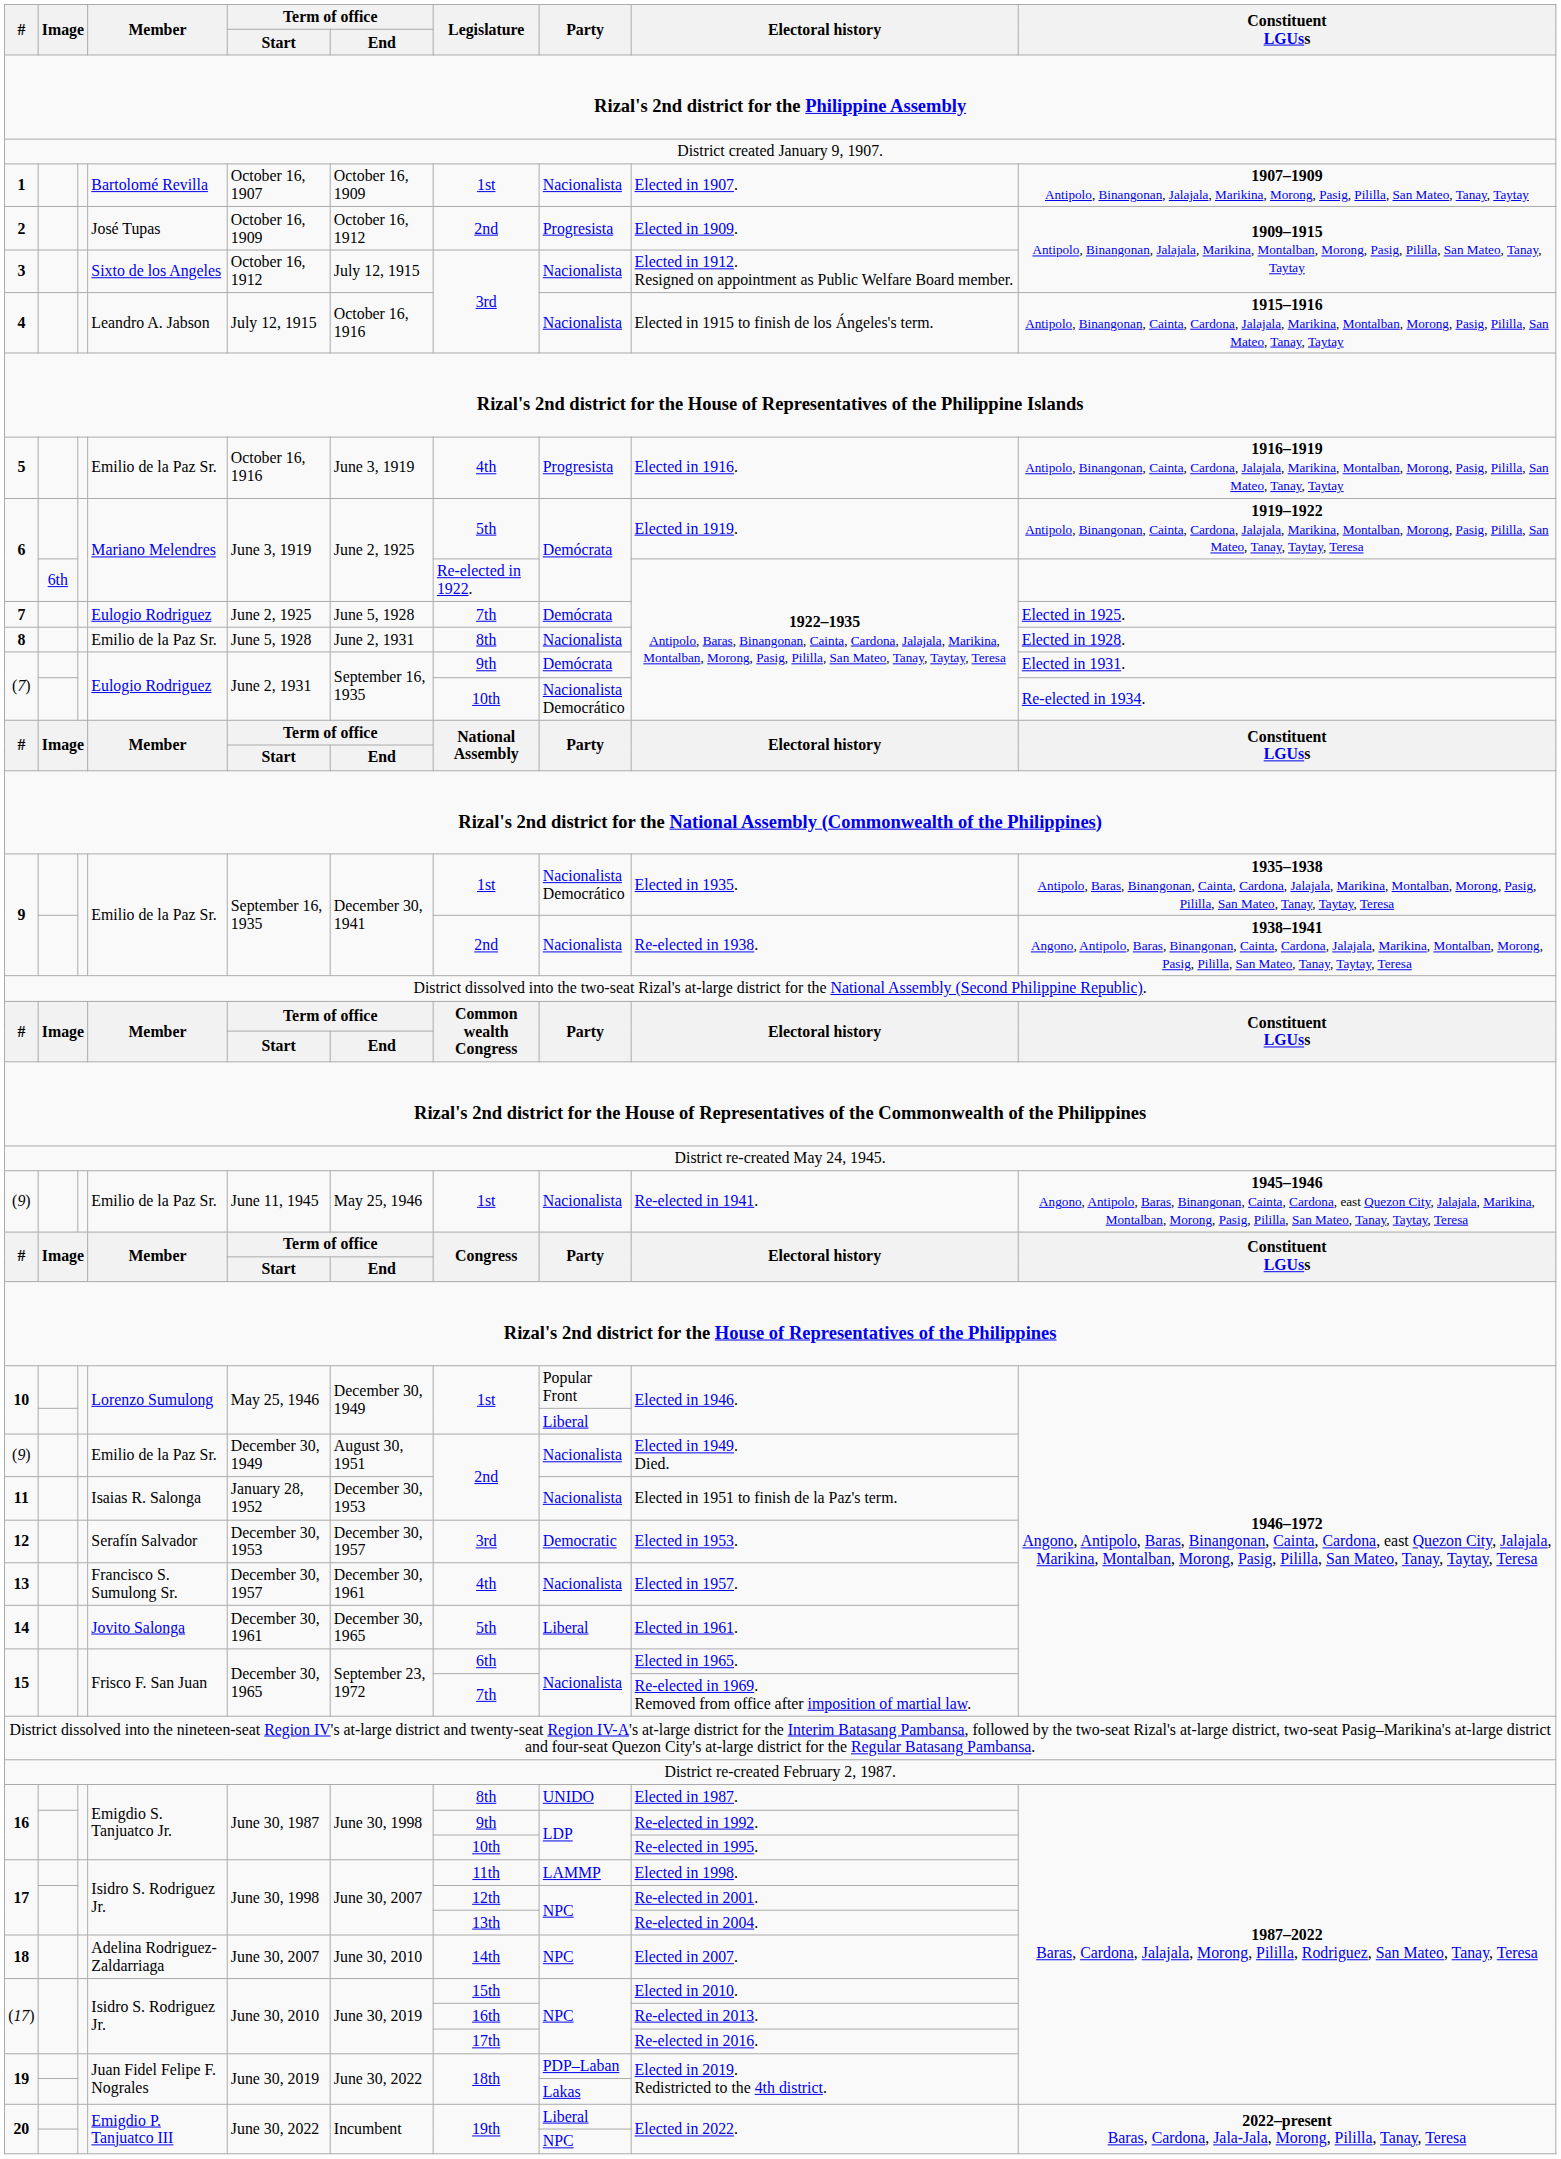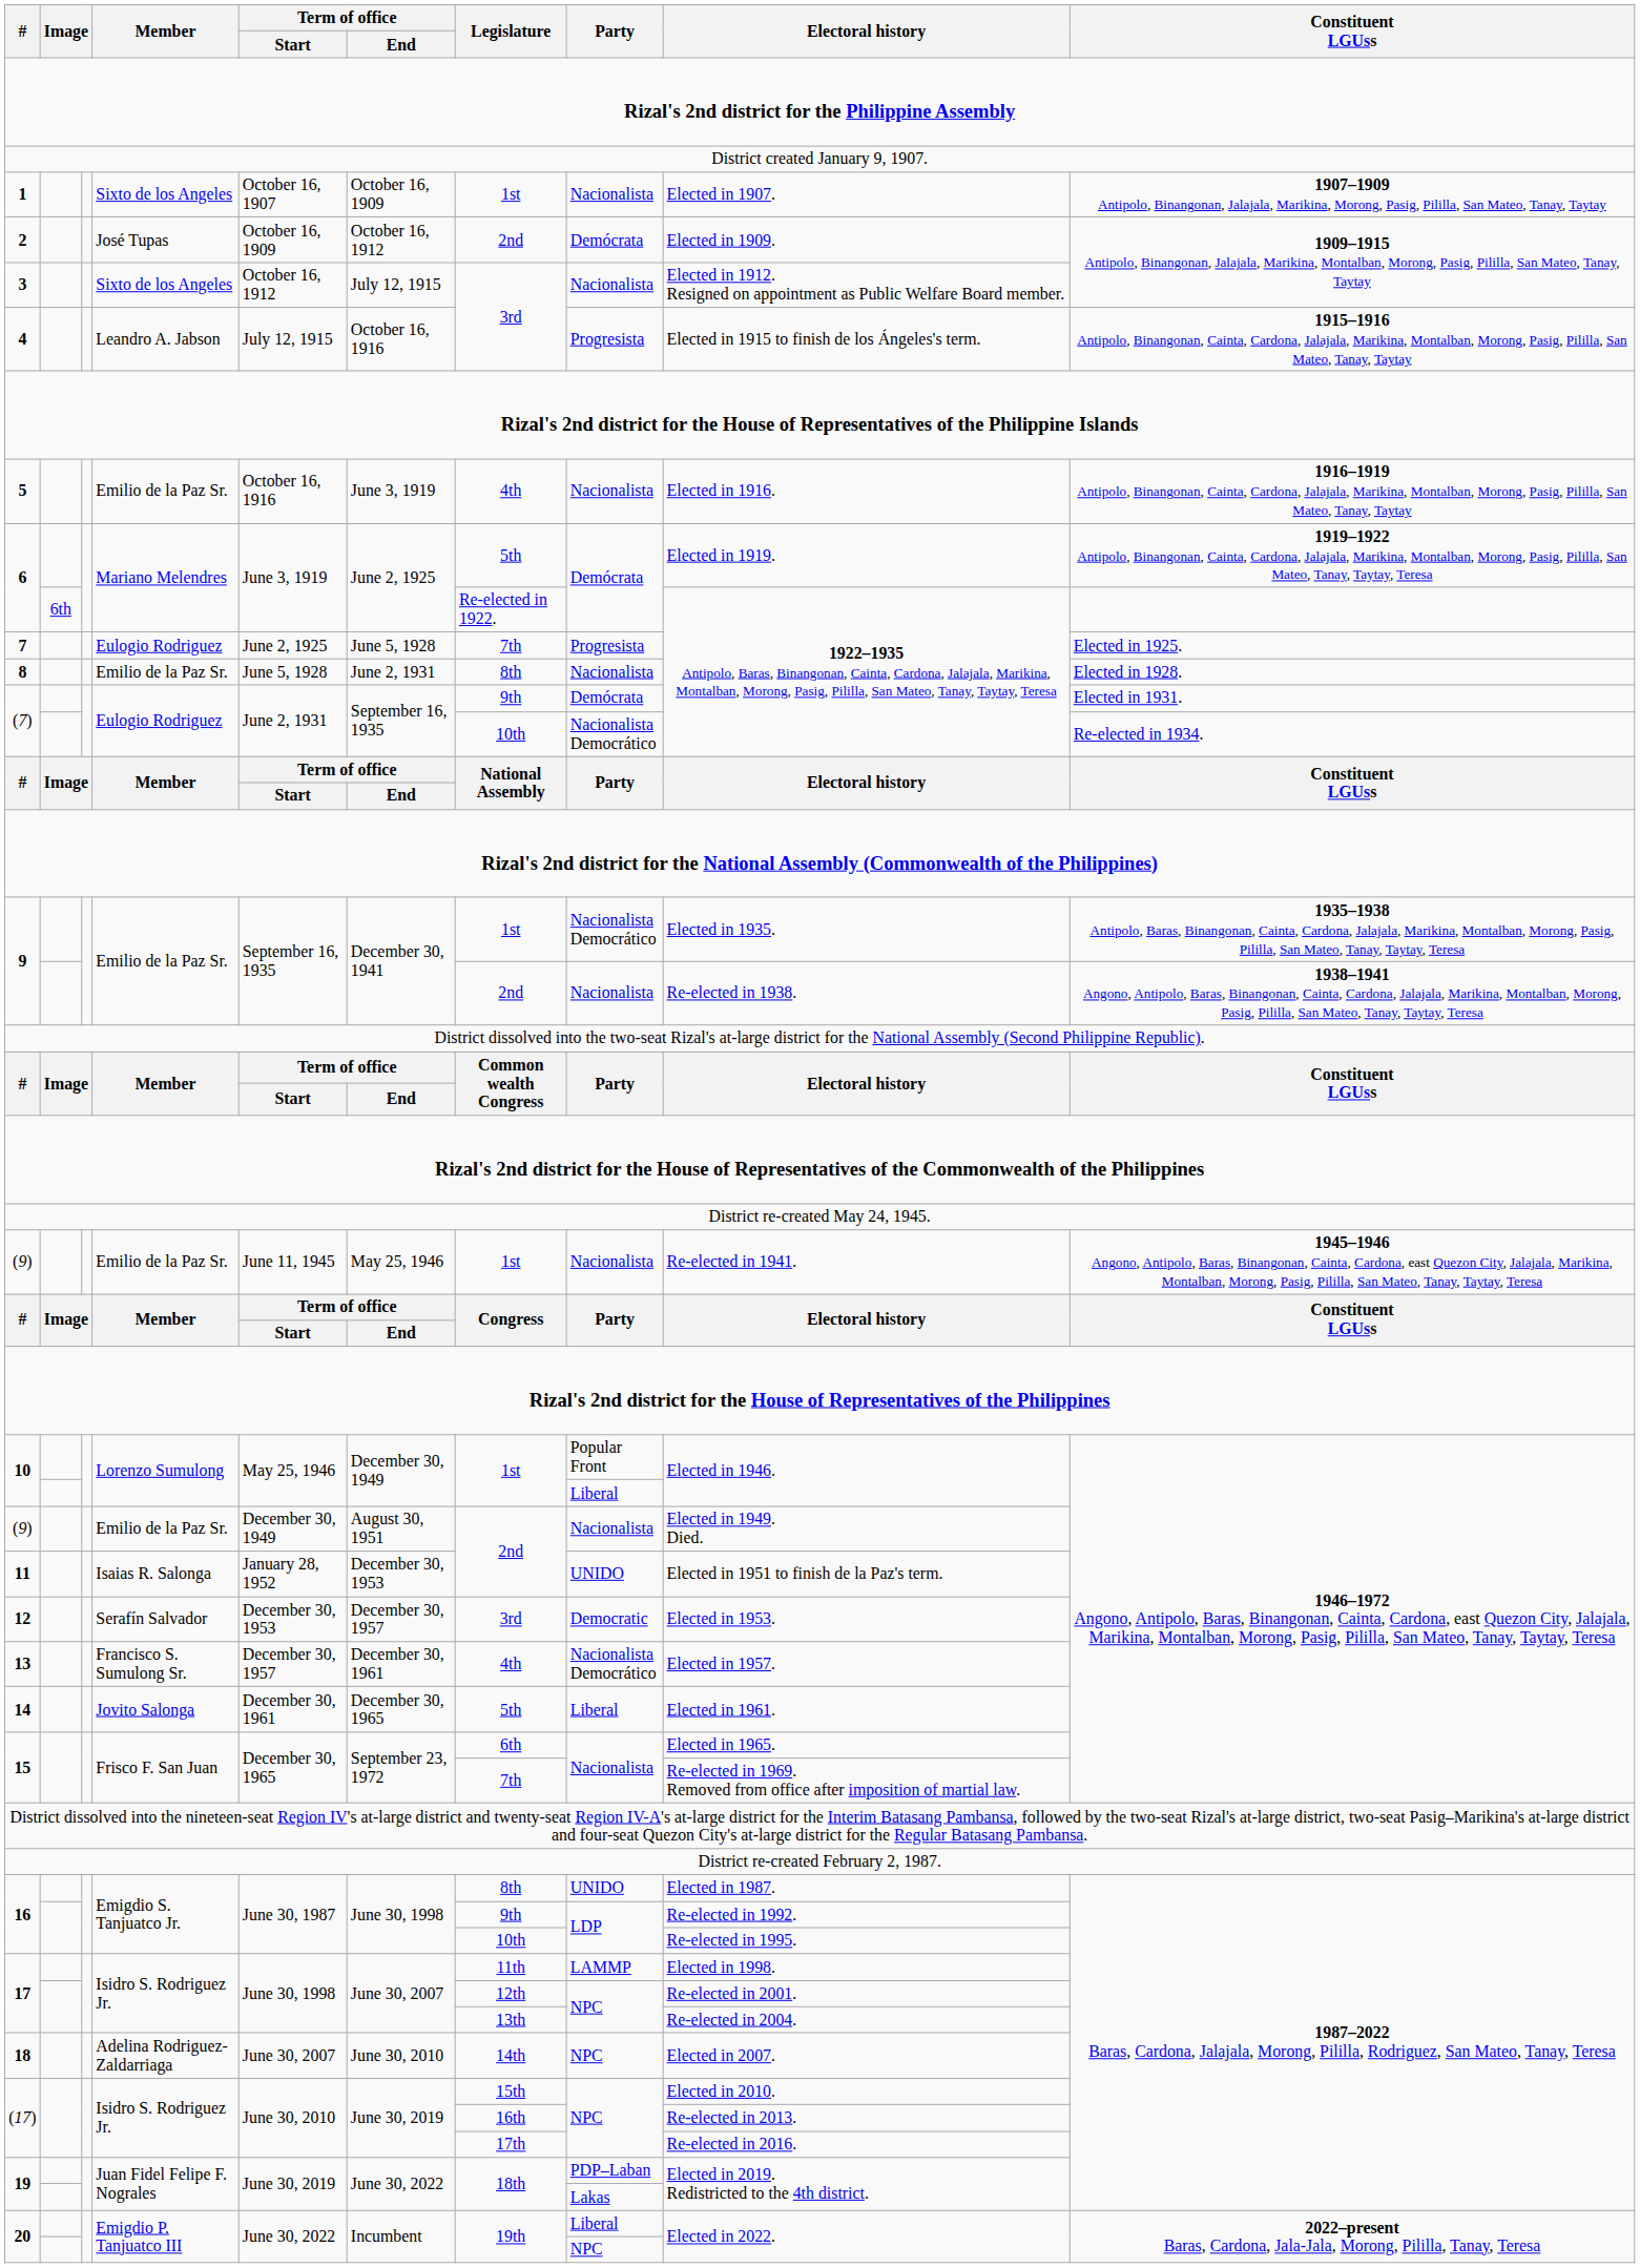1 | Member: Bartolomé Revilla -> Sixto de los Angeles
2 | Party: Progresista -> Demócrata
4 | Party: Nacionalista -> Progresista
5 | Party: Progresista -> Nacionalista
7 | Party: Demócrata -> Progresista
11 | Party: Nacionalista -> UNIDO
13 | Party: Nacionalista -> Nacionalista Democrático
